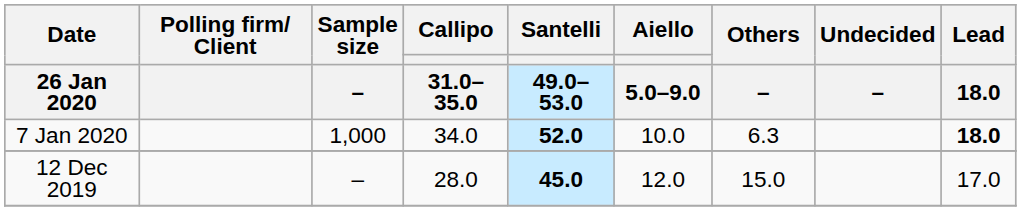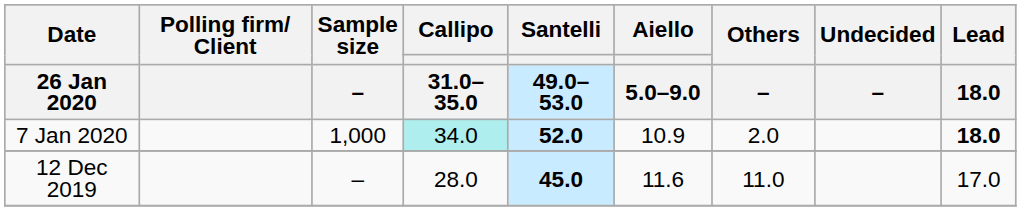7 Jan 2020 | Callipo / 31.0–35.0: no background -> paleturquoise background
7 Jan 2020 | Aiello / 5.0–9.0: 10.0 -> 10.9
7 Jan 2020 | Others / –: 6.3 -> 2.0
12 Dec 2019 | Aiello / 5.0–9.0: 12.0 -> 11.6
12 Dec 2019 | Others / –: 15.0 -> 11.0
